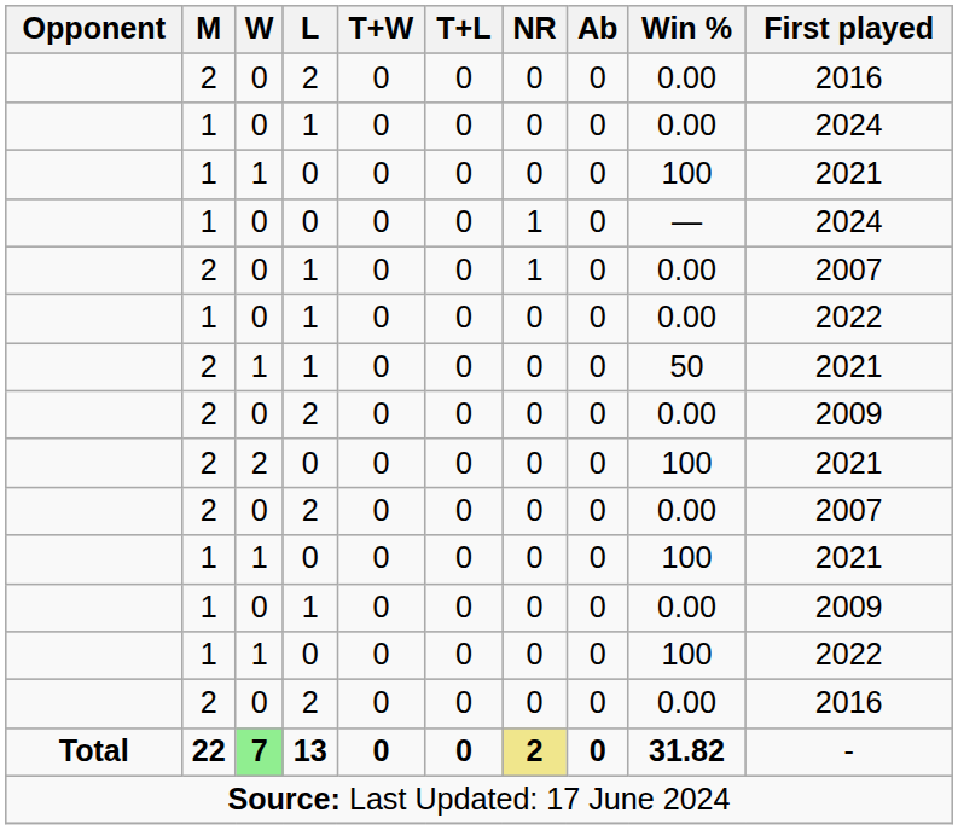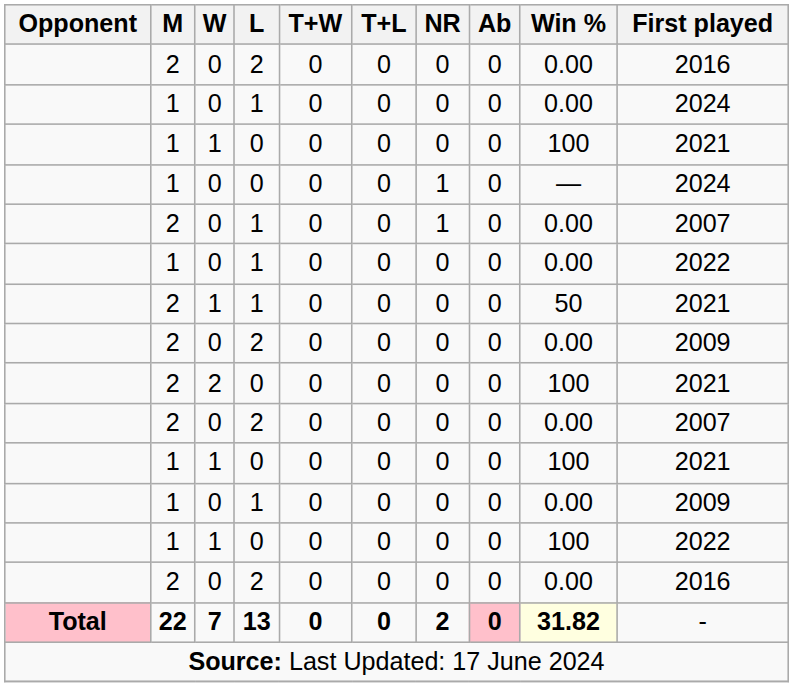7 | Opponent: no background -> pink background
7 | W: lightgreen background -> no background
7 | NR: khaki background -> no background
7 | Ab: no background -> pink background
7 | Win %: no background -> lightyellow background
